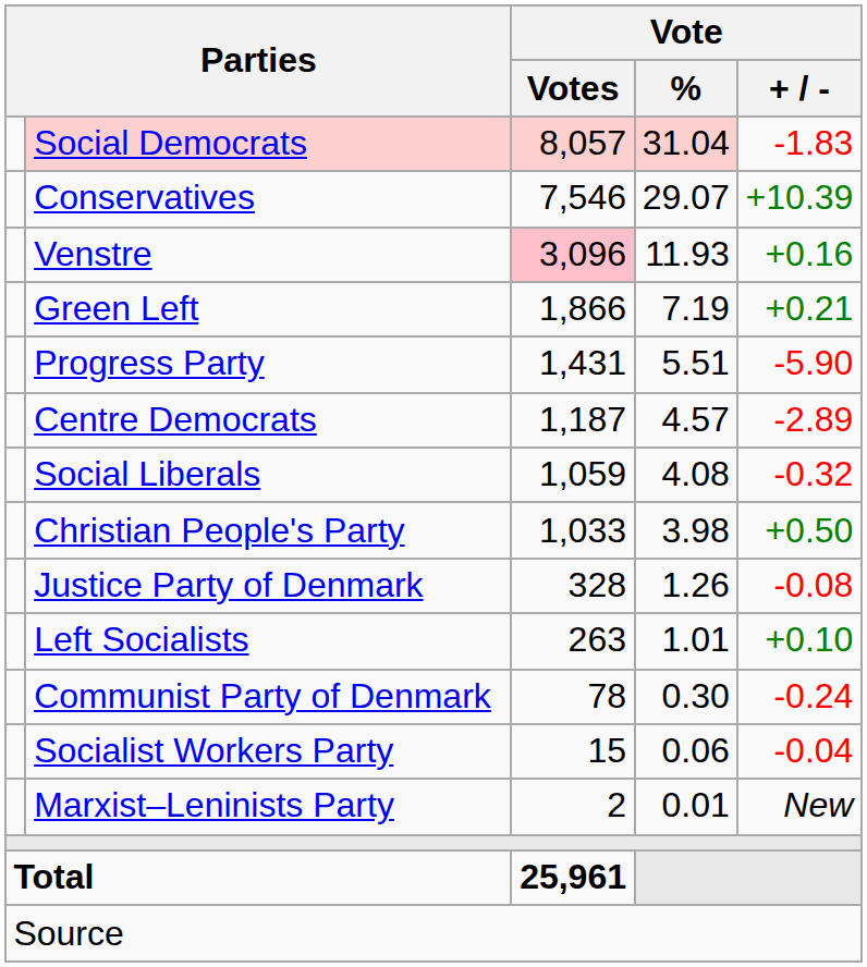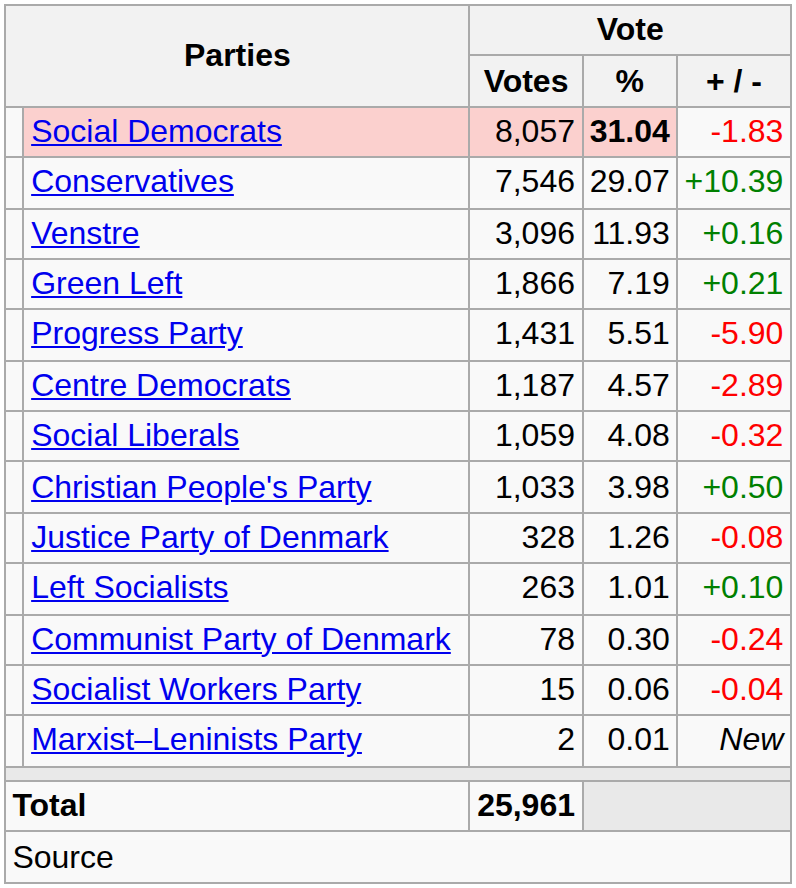Social Democrats | Vote / %: normal -> bold
Venstre | Vote / Votes: pink background -> no background
